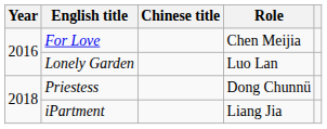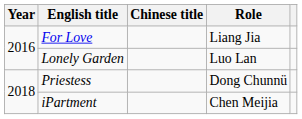For Love | Role: Chen Meijia -> Liang Jia
iPartment | Role: Liang Jia -> Chen Meijia
